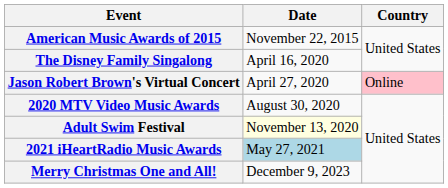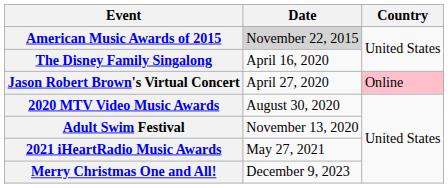American Music Awards of 2015 | Date: no background -> lightgrey background
Adult Swim Festival | Date: lightyellow background -> no background
2021 iHeartRadio Music Awards | Date: lightblue background -> no background
